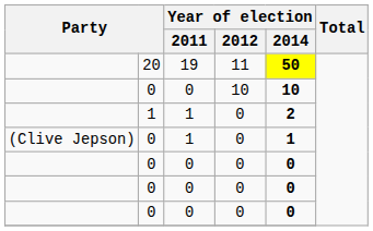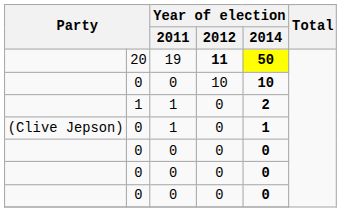20 | Year of election / 2012: normal -> bold
